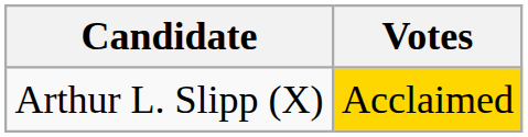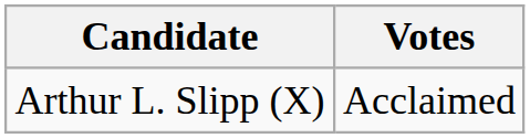Arthur L. Slipp (X) | Votes: gold background -> no background
